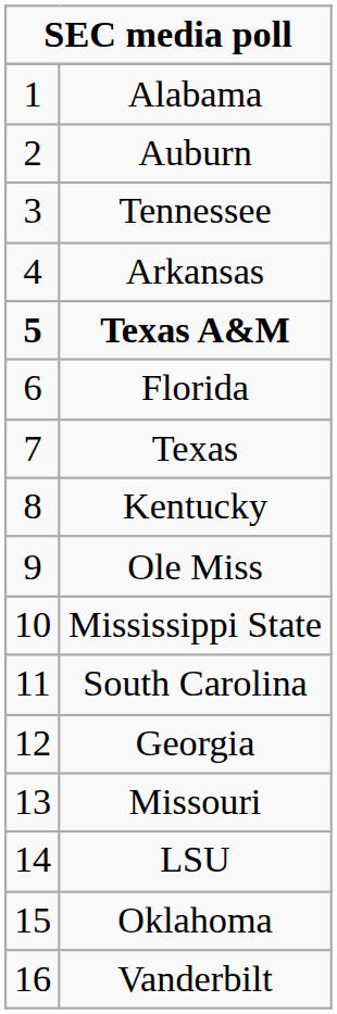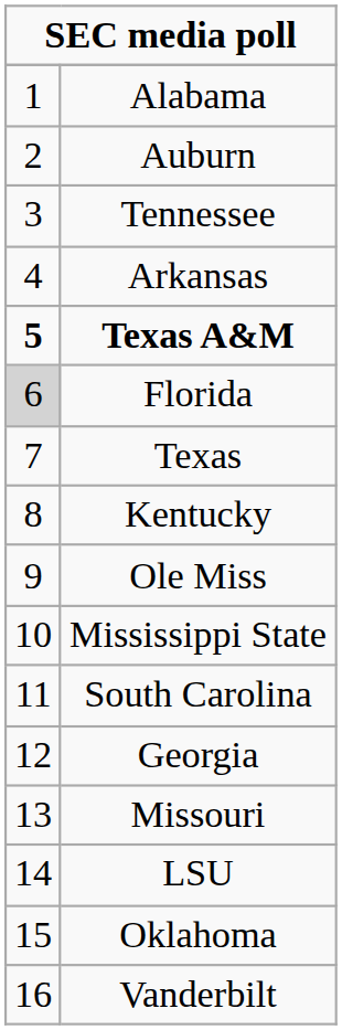Florida | column 1: no background -> lightgrey background
